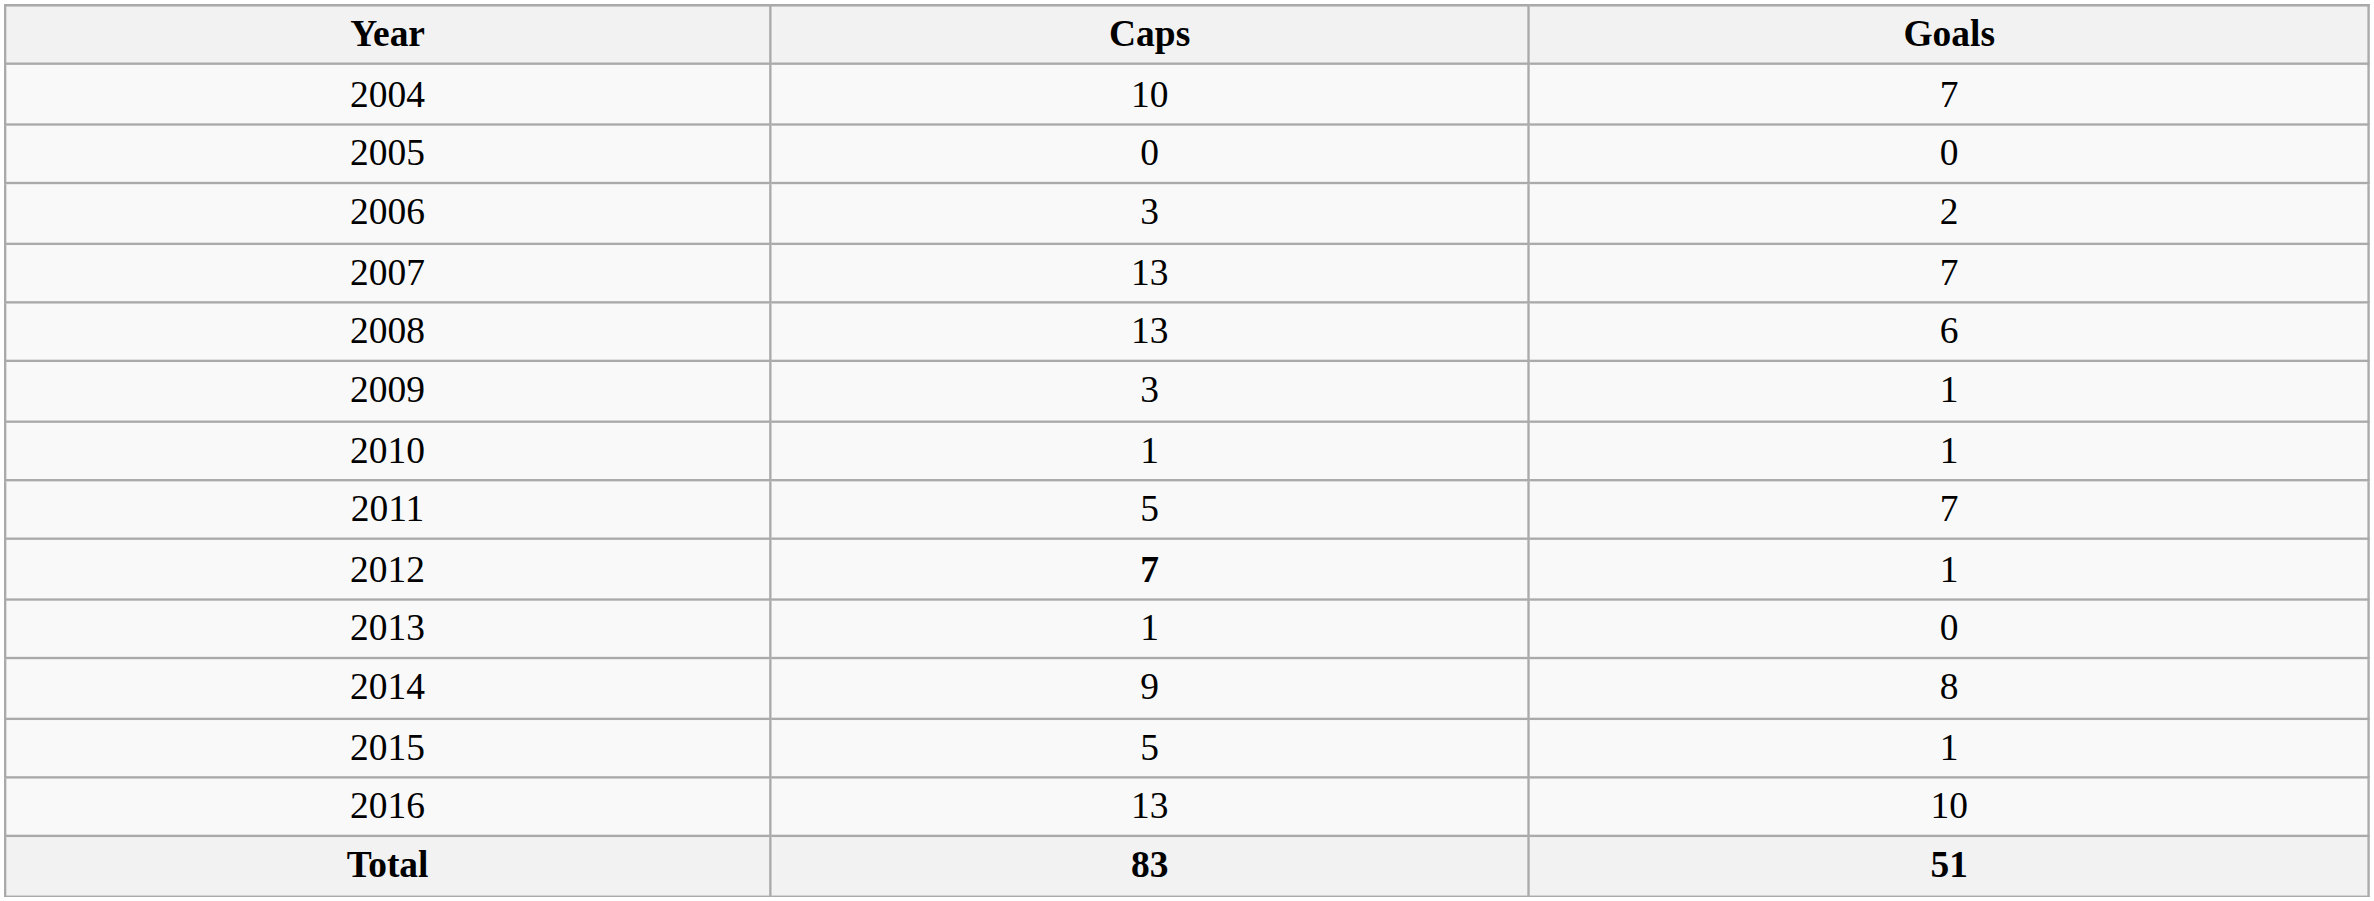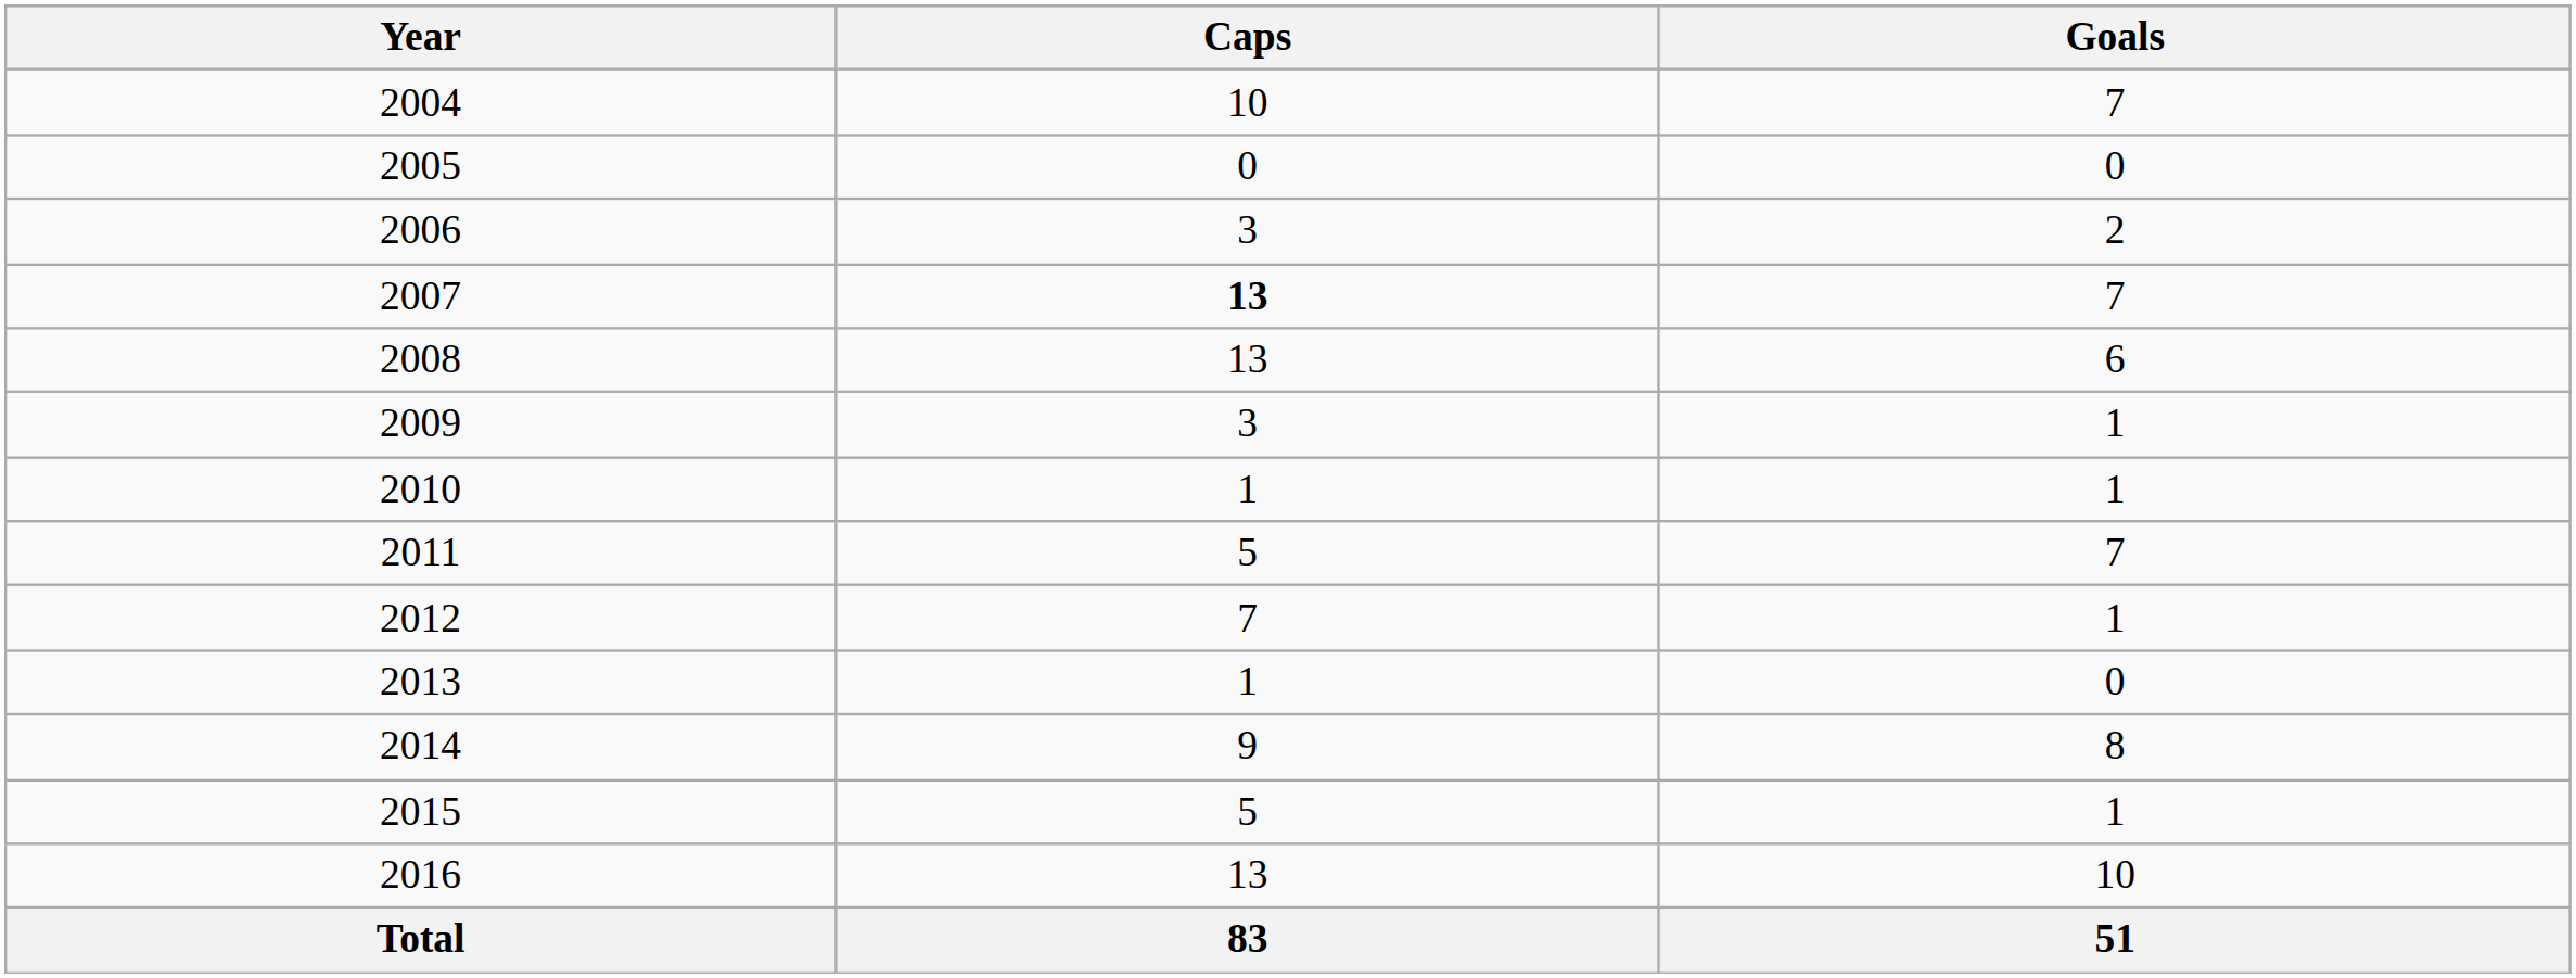2007 | Caps: normal -> bold
2012 | Caps: bold -> normal
